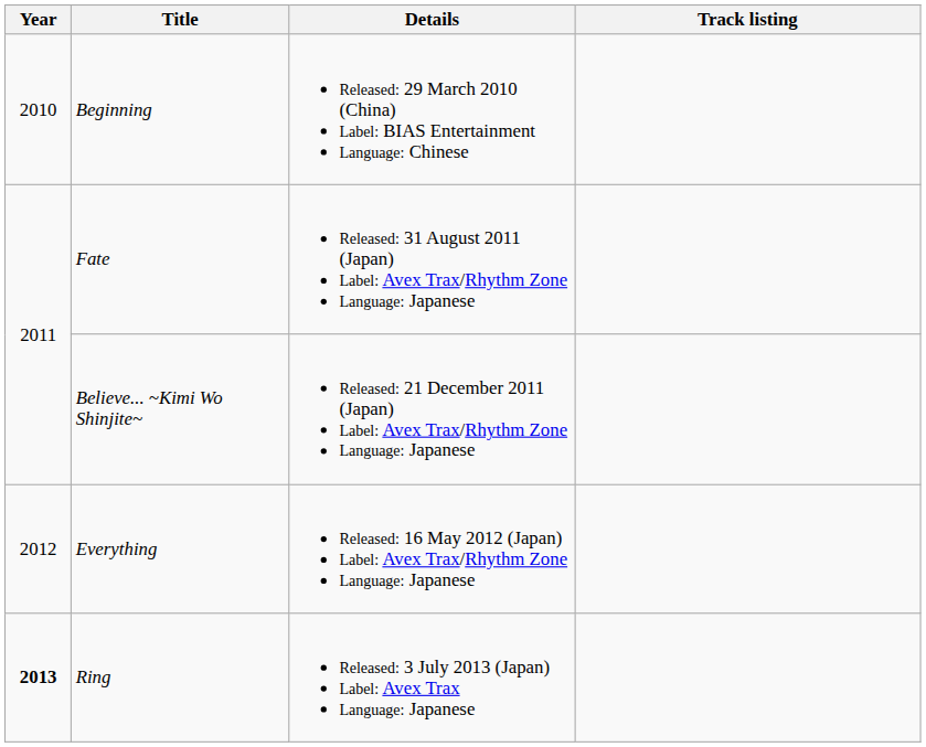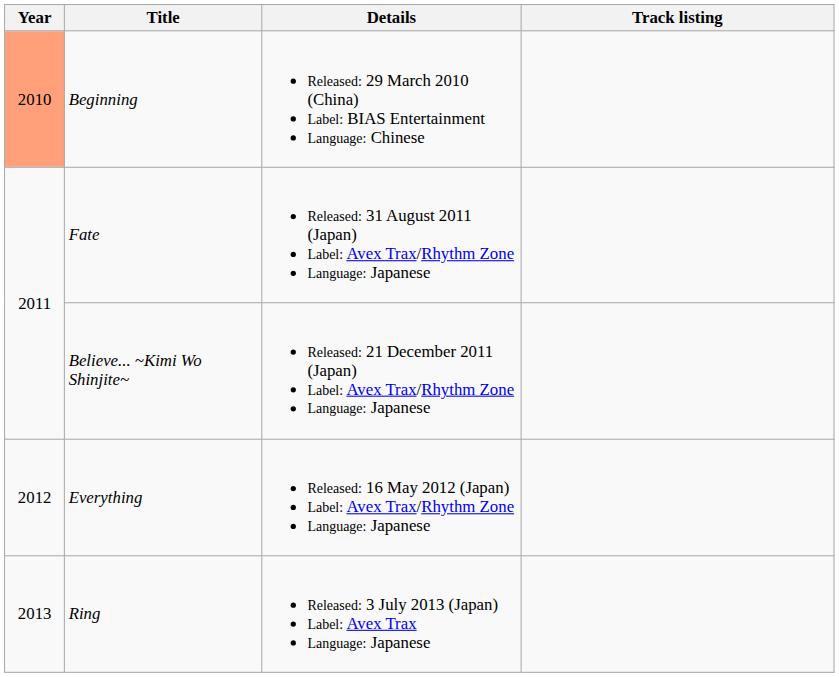Beginning | Year: no background -> lightsalmon background
Ring | Year: bold -> normal
